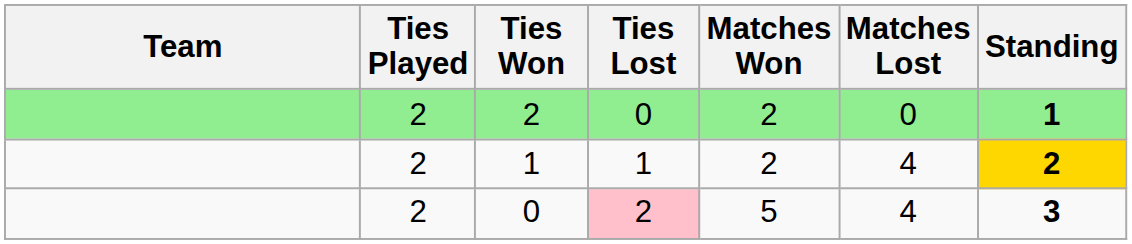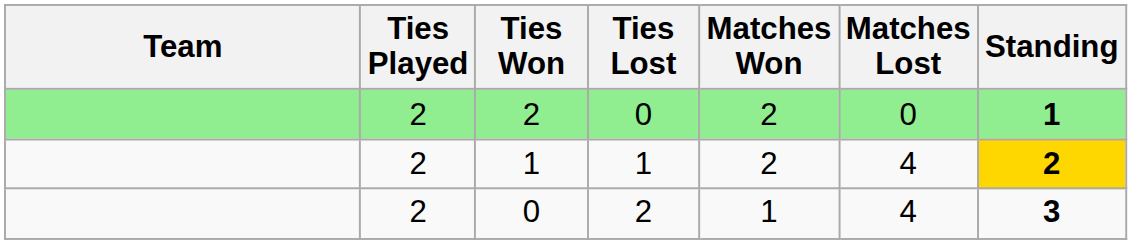row 4 | Ties Lost: pink background -> no background
row 4 | Matches Won: 5 -> 1
